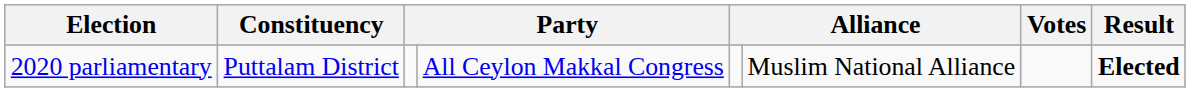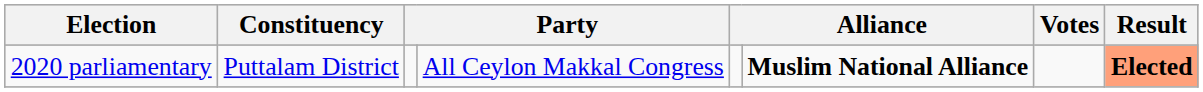2020 parliamentary | column 6: normal -> bold
2020 parliamentary | Result: no background -> lightsalmon background
